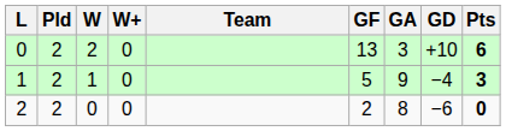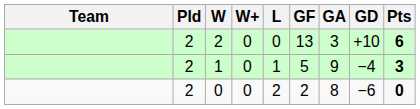columns swapped: Team <-> L
